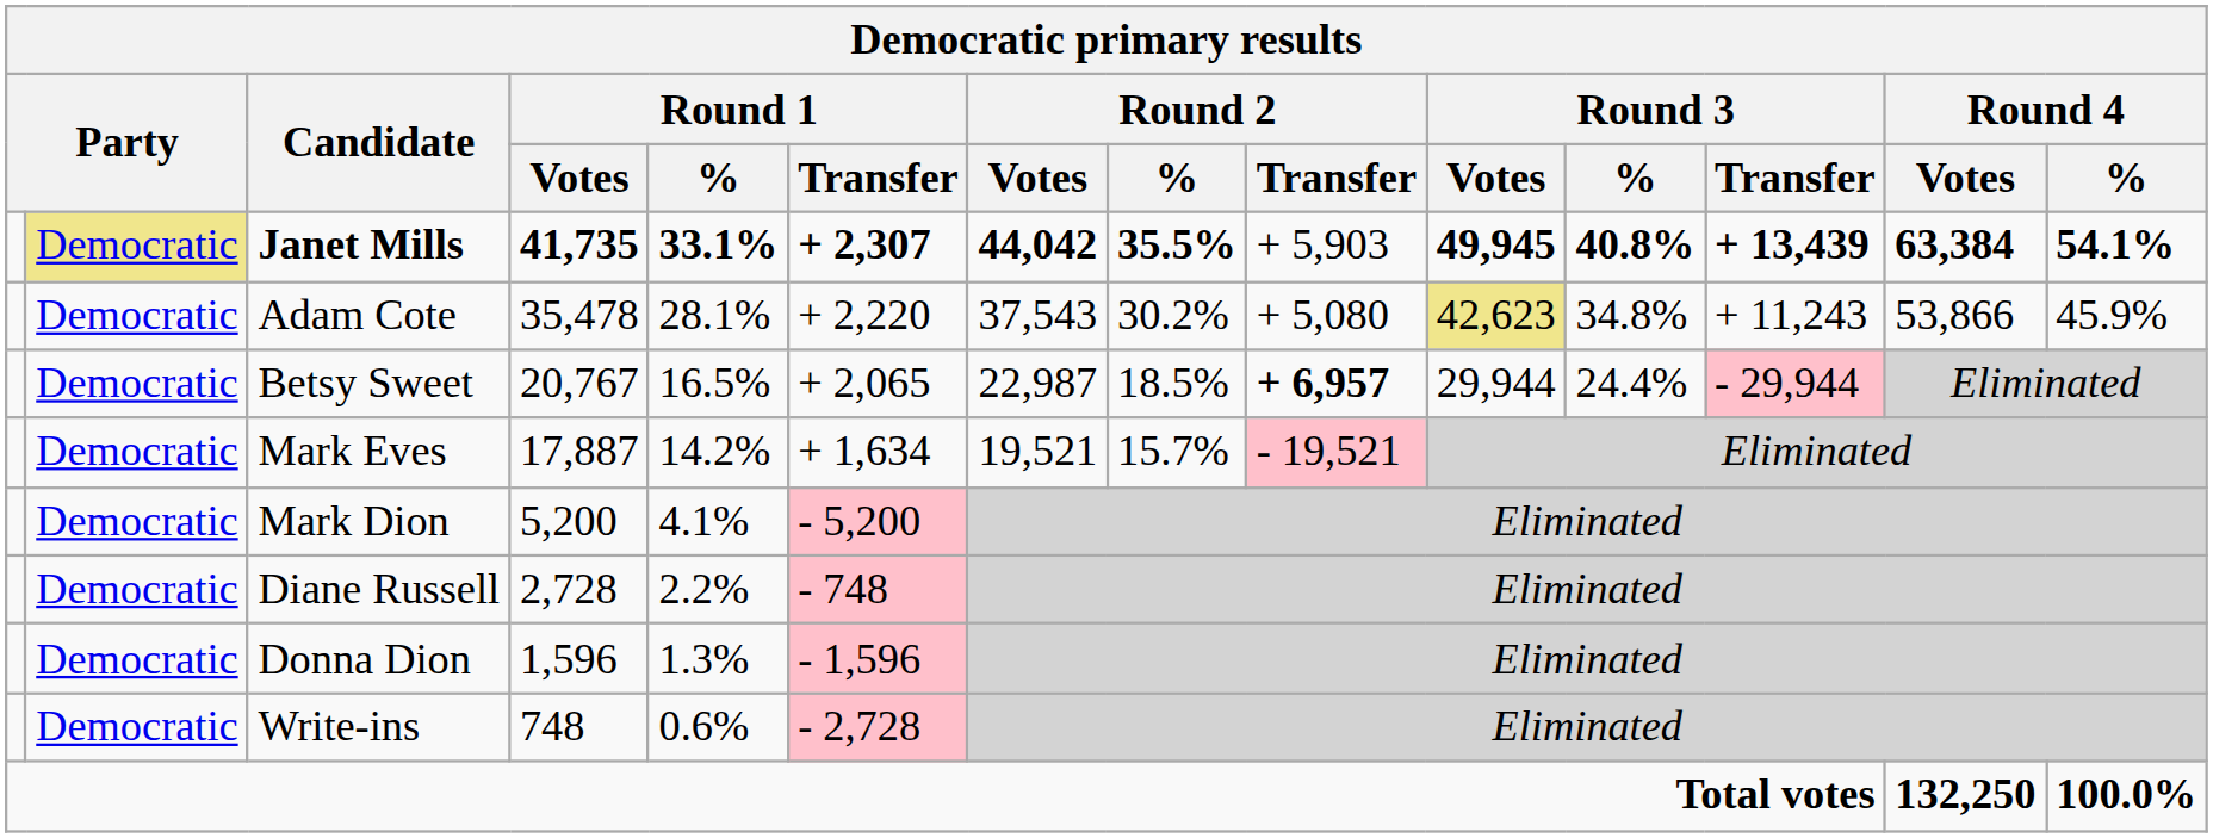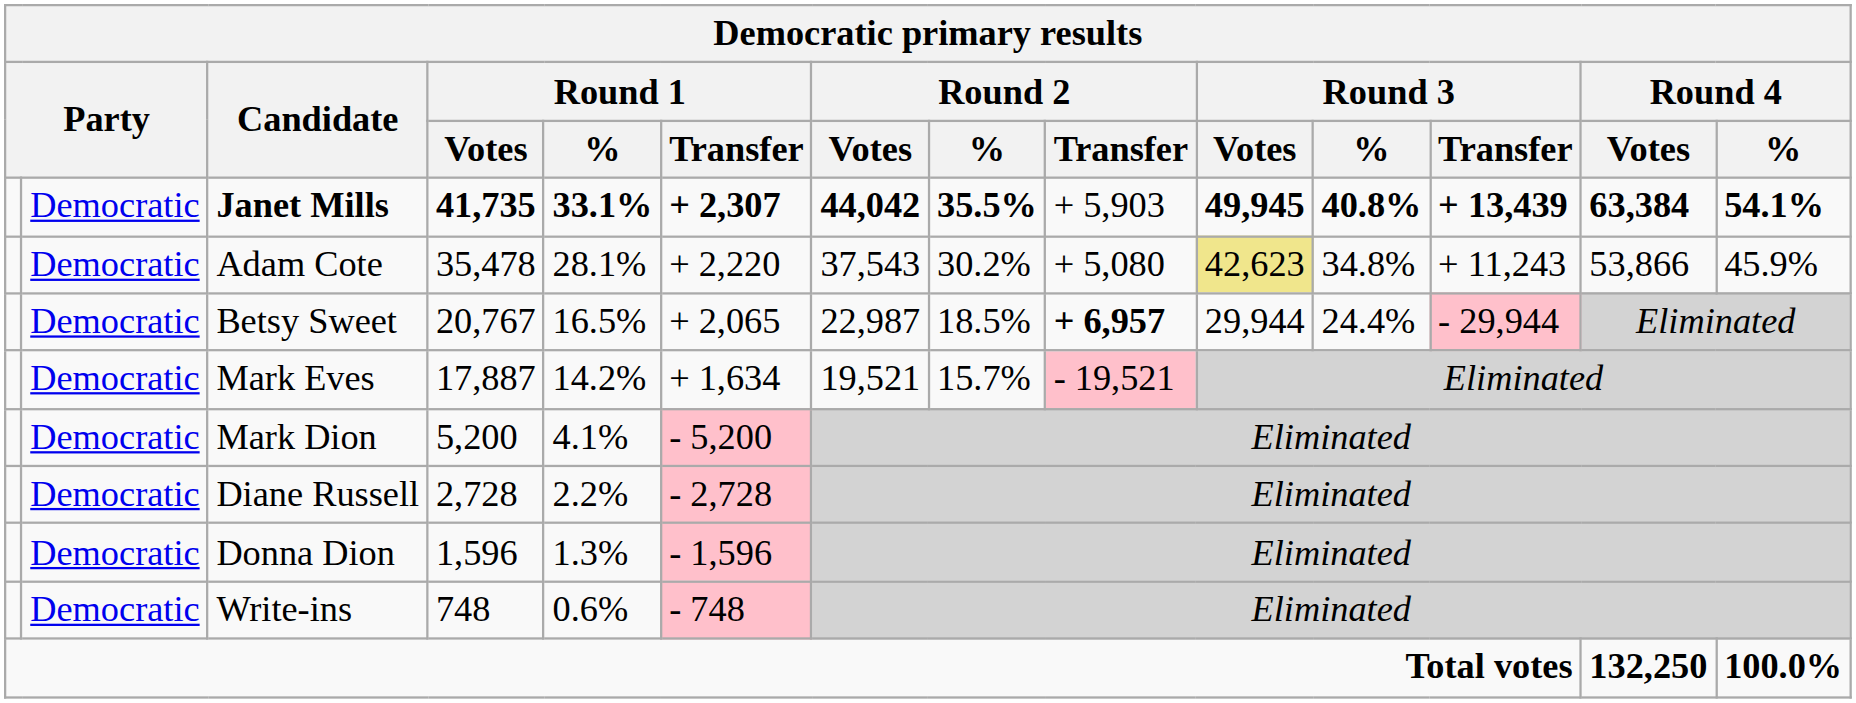Janet Mills | column 2: khaki background -> no background
Diane Russell | Round 1 / Transfer: - 748 -> - 2,728
Write-ins | Round 1 / Transfer: - 2,728 -> - 748
